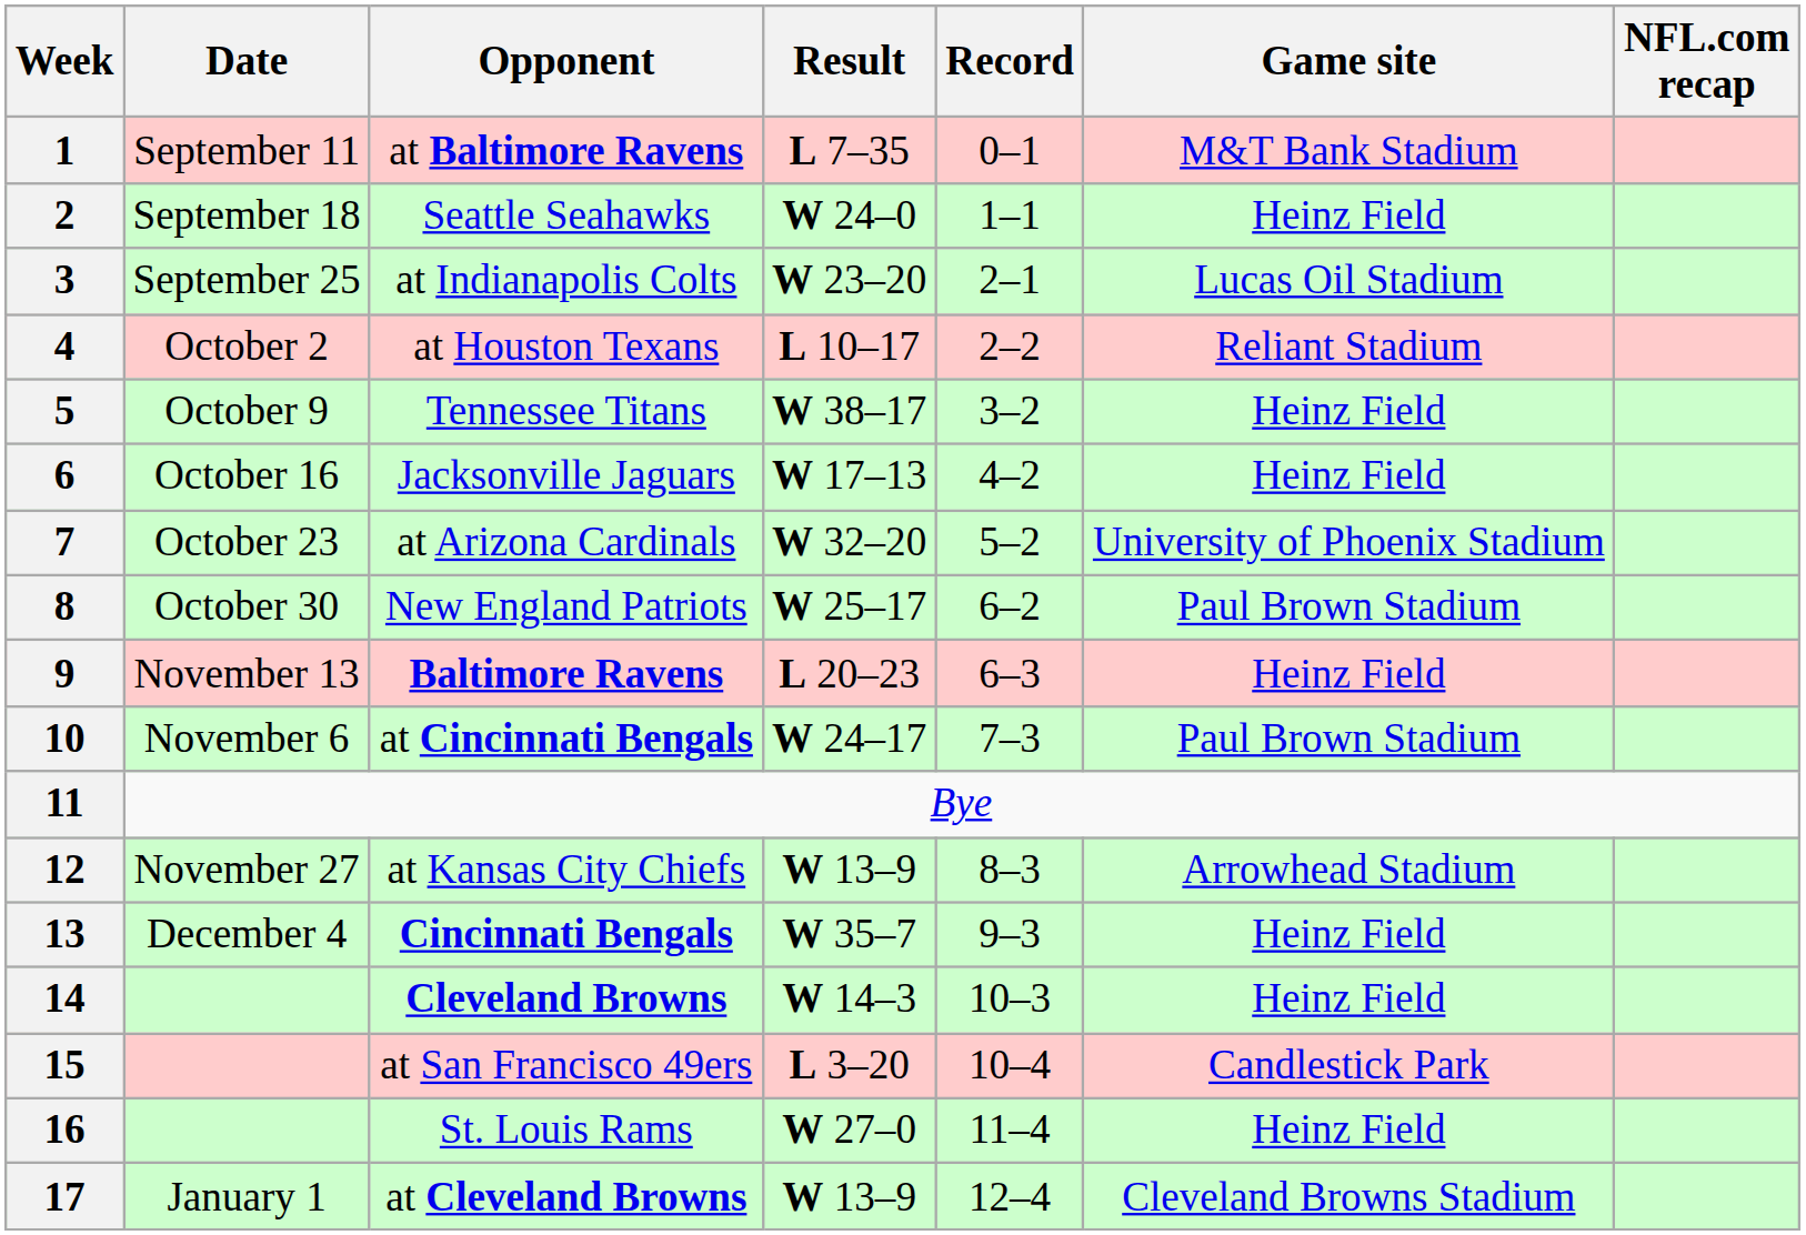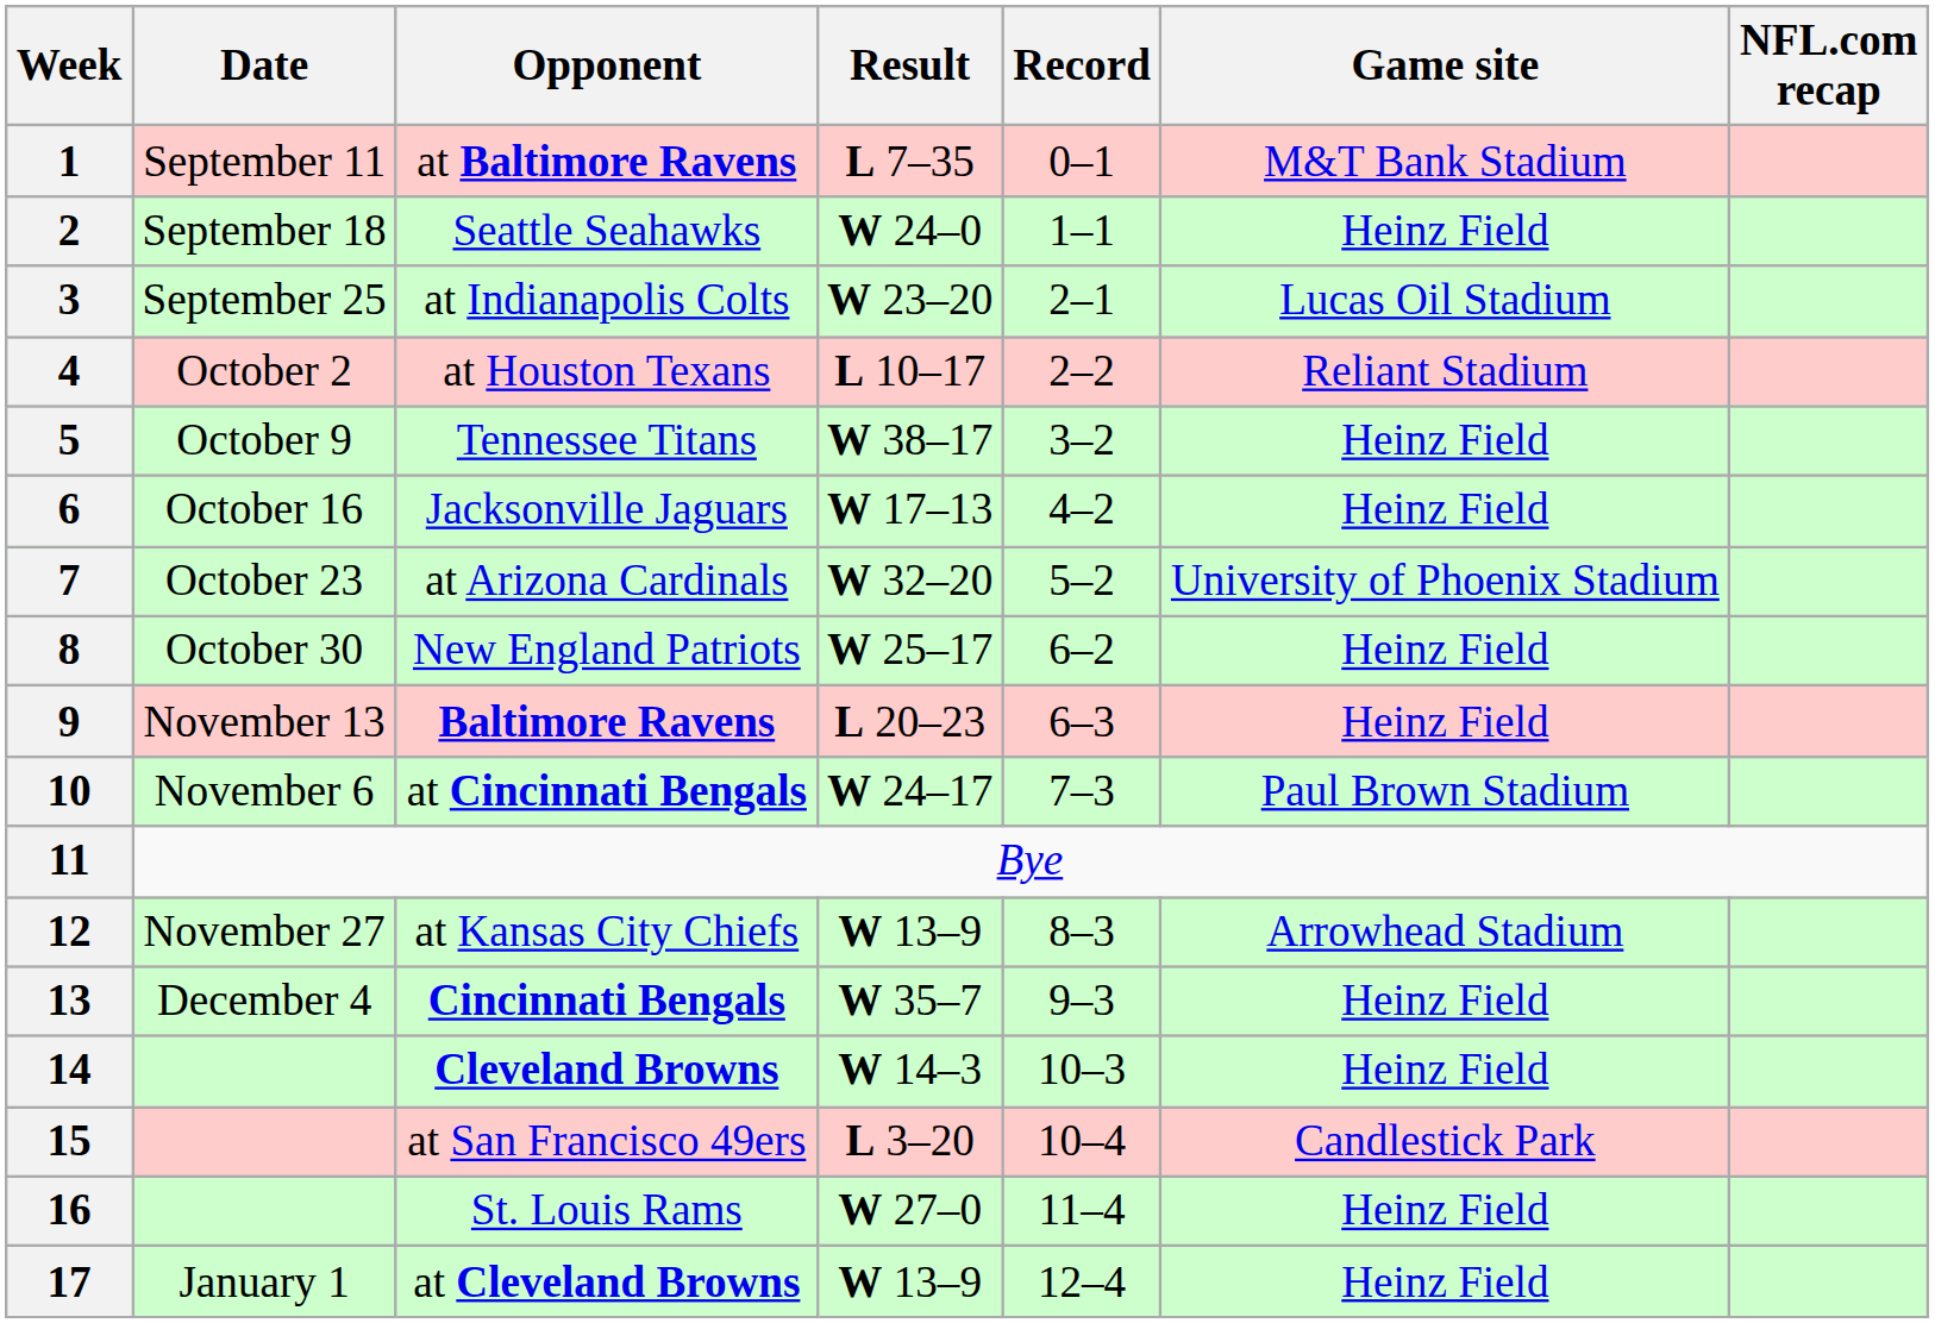8 | Game site: Paul Brown Stadium -> Heinz Field
17 | Game site: Cleveland Browns Stadium -> Heinz Field
